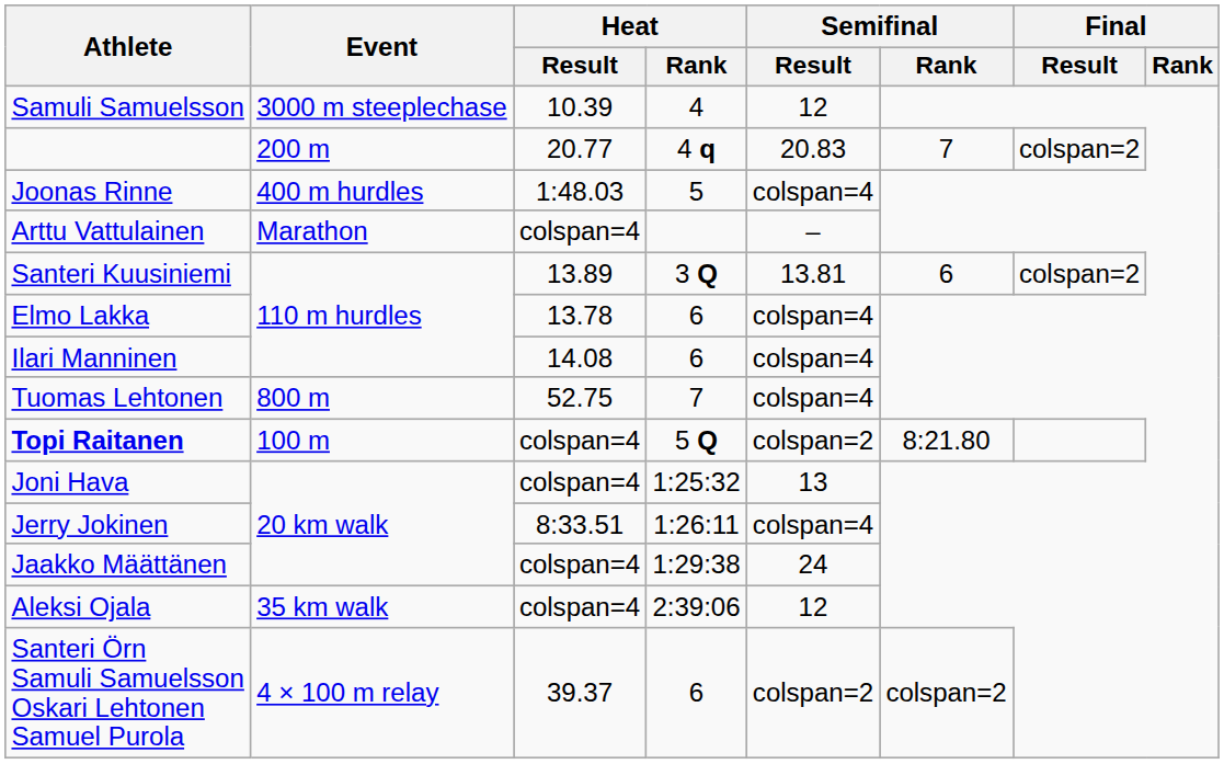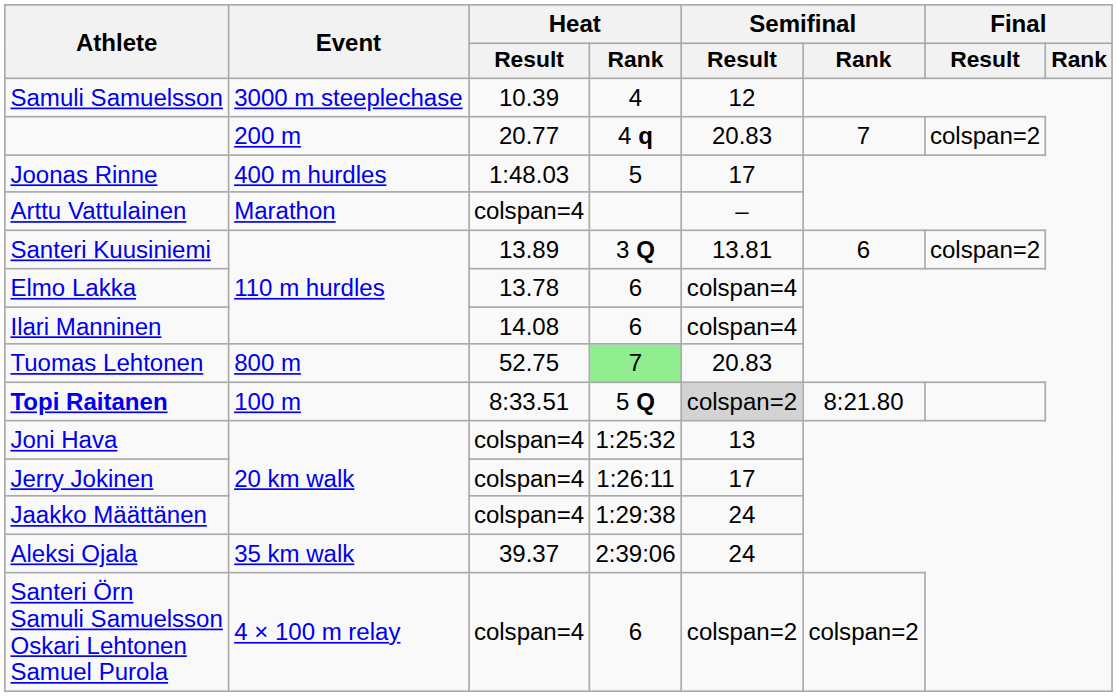Joonas Rinne | Semifinal / Result: colspan=4 -> 17
Tuomas Lehtonen | Heat / Rank: no background -> lightgreen background
Tuomas Lehtonen | Semifinal / Result: colspan=4 -> 20.83
Topi Raitanen | Heat / Result: colspan=4 -> 8:33.51
Topi Raitanen | Semifinal / Result: no background -> lightgrey background
Jerry Jokinen | Heat / Result: 8:33.51 -> colspan=4
Jerry Jokinen | Semifinal / Result: colspan=4 -> 17
Aleksi Ojala | Heat / Result: colspan=4 -> 39.37
Aleksi Ojala | Semifinal / Result: 12 -> 24
Santeri Örn Samuli Samuelsson Oskari Lehtonen Samuel Purola | Heat / Result: 39.37 -> colspan=4
